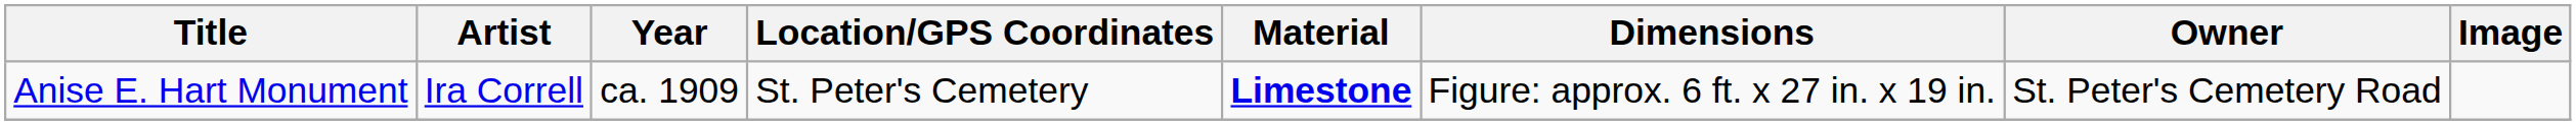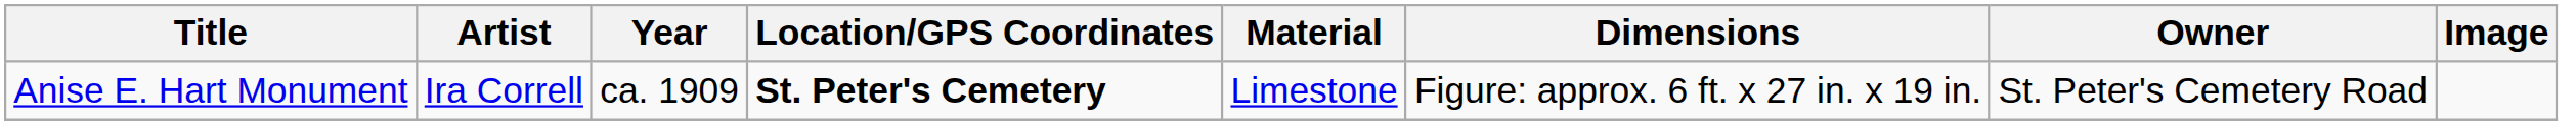Anise E. Hart Monument | Location/GPS Coordinates: normal -> bold
Anise E. Hart Monument | Material: bold -> normal
